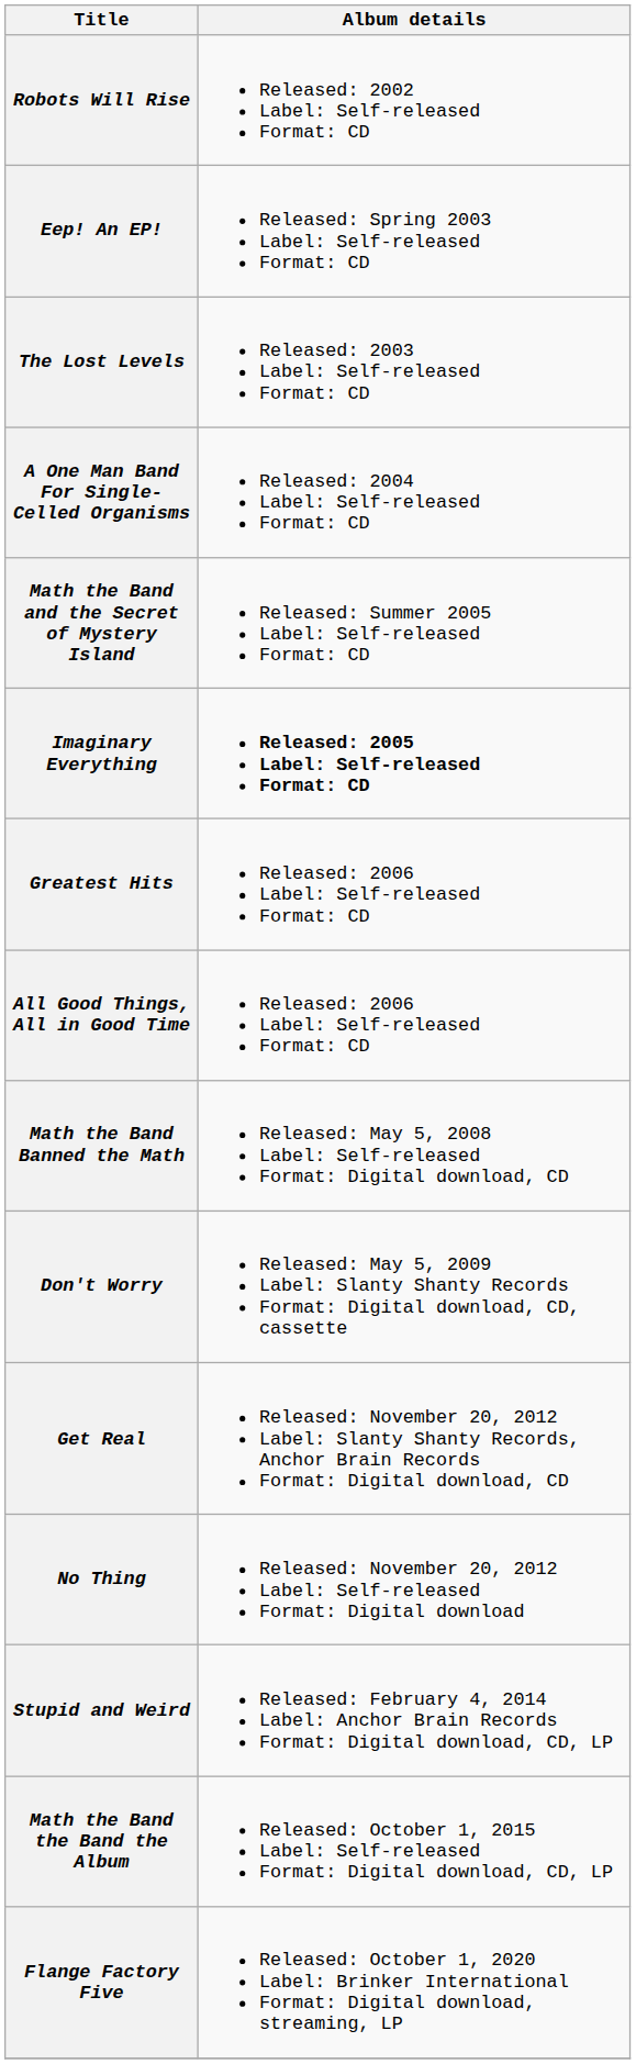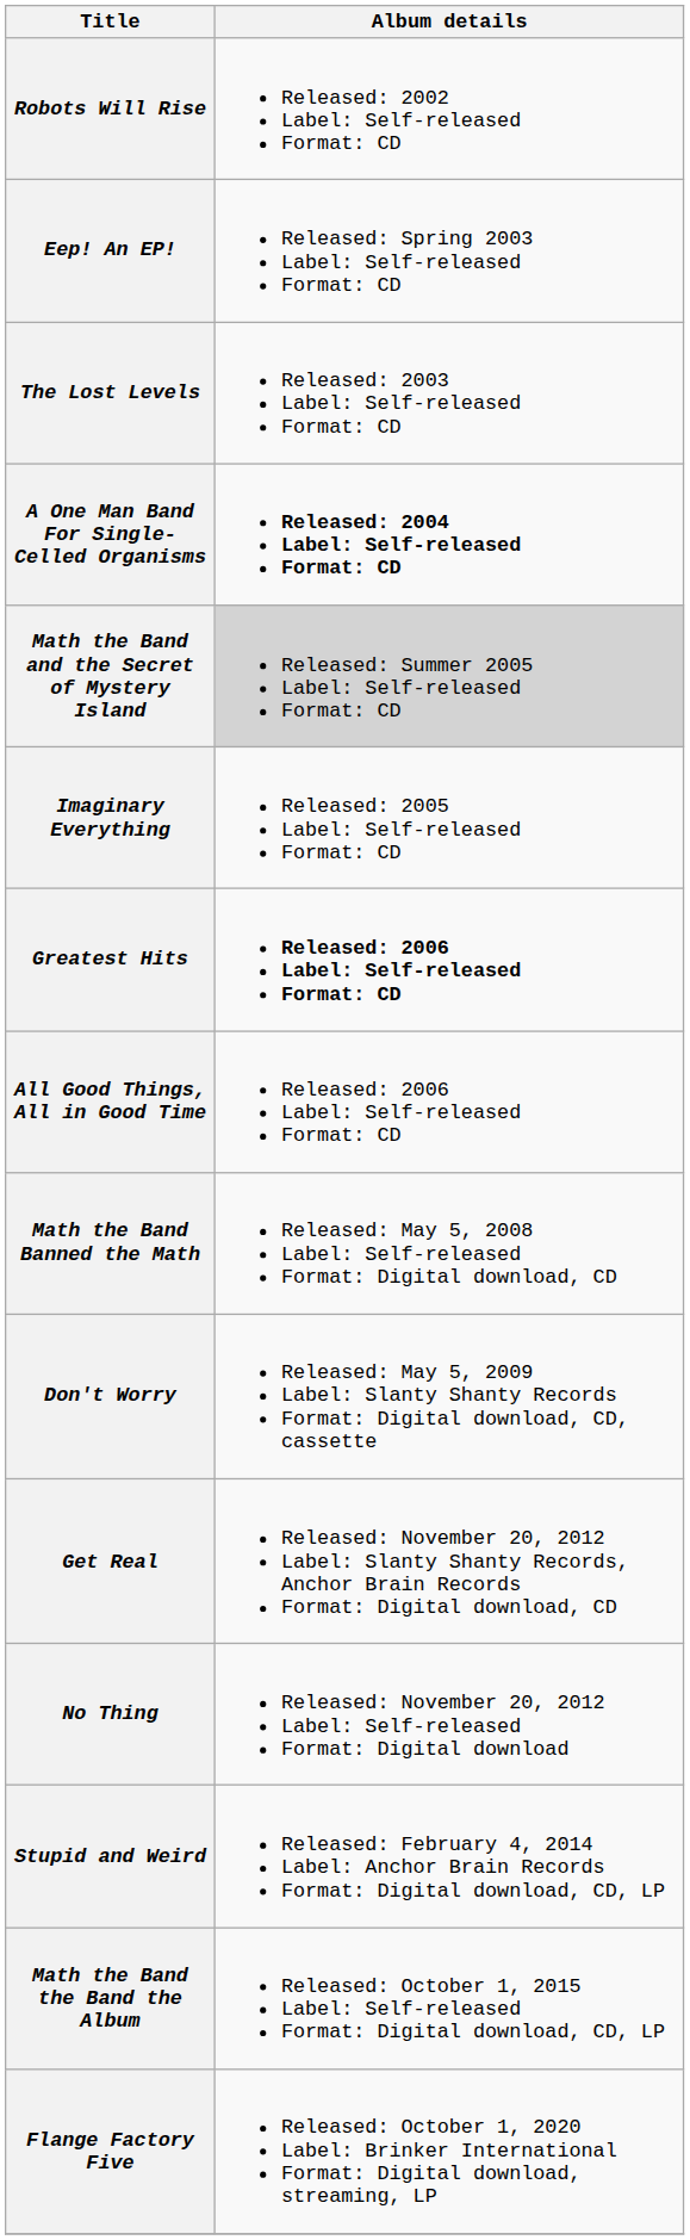A One Man Band For Single-Celled Organisms | Album details: normal -> bold
Math the Band and the Secret of Mystery Island | Album details: no background -> lightgrey background
Imaginary Everything | Album details: bold -> normal
Greatest Hits | Album details: normal -> bold
